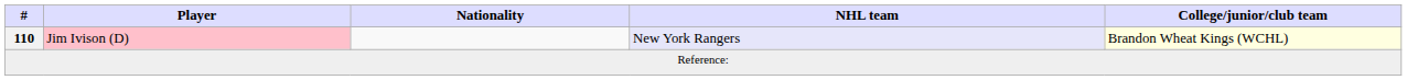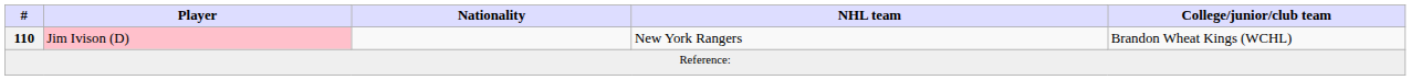110 | NHL team: lavender background -> no background
110 | College/junior/club team: lightyellow background -> no background
